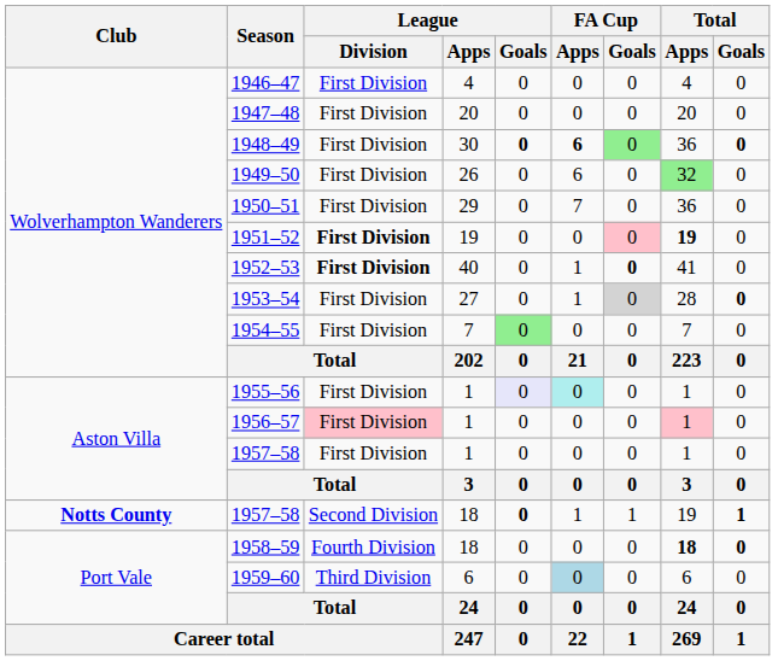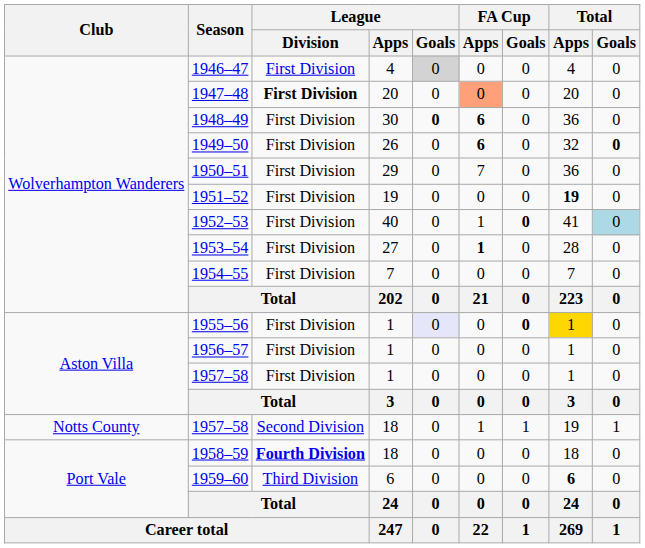1946–47 | League / Goals: no background -> lightgrey background
1947–48 | League / Division: normal -> bold
1947–48 | FA Cup / Apps: no background -> lightsalmon background
1948–49 | FA Cup / Goals: lightgreen background -> no background
1948–49 | Total / Goals: bold -> normal
1949–50 | FA Cup / Apps: normal -> bold
1949–50 | Total / Apps: lightgreen background -> no background
1949–50 | Total / Goals: normal -> bold
1951–52 | League / Division: bold -> normal
1951–52 | FA Cup / Goals: pink background -> no background
1952–53 | League / Division: bold -> normal
1952–53 | Total / Goals: no background -> lightblue background
1953–54 | FA Cup / Apps: normal -> bold
1953–54 | FA Cup / Goals: lightgrey background -> no background
1953–54 | Total / Goals: bold -> normal
1954–55 | League / Goals: lightgreen background -> no background
1955–56 | FA Cup / Apps: paleturquoise background -> no background
1955–56 | FA Cup / Goals: normal -> bold
1955–56 | Total / Apps: no background -> gold background
1956–57 | League / Division: pink background -> no background
1956–57 | Total / Apps: pink background -> no background
1957–58 / 18 | Club: bold -> normal
1957–58 / 18 | League / Goals: bold -> normal
1957–58 / 18 | Total / Goals: bold -> normal
1958–59 | League / Division: normal -> bold
1958–59 | Total / Apps: bold -> normal
1958–59 | Total / Goals: bold -> normal
1959–60 | FA Cup / Apps: lightblue background -> no background
1959–60 | Total / Apps: normal -> bold
